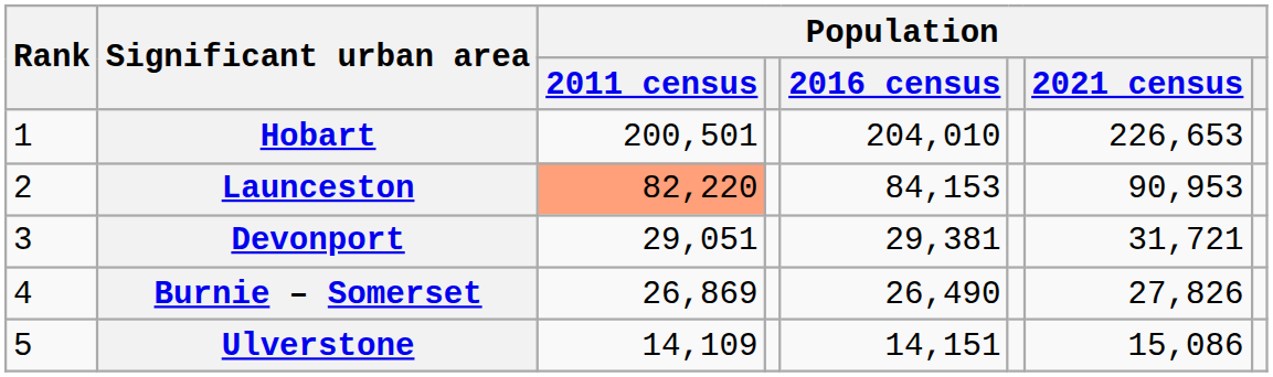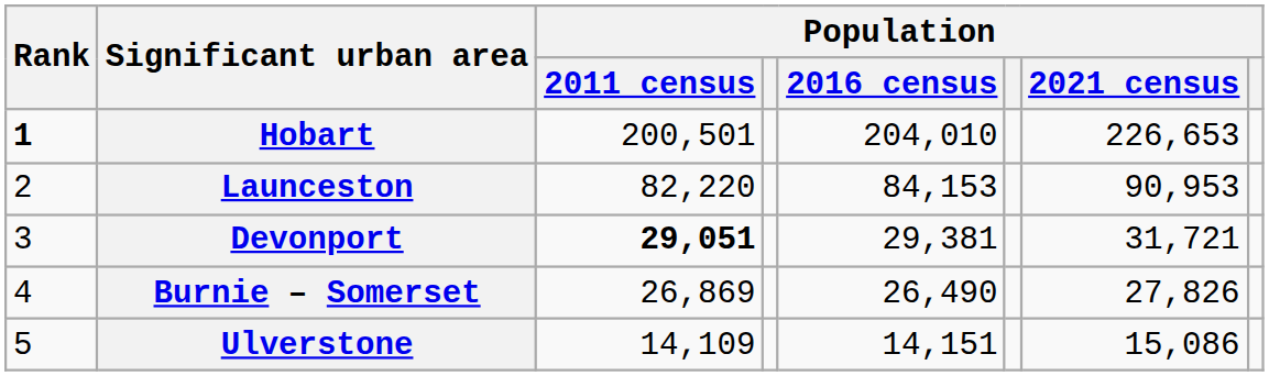Hobart | Rank: normal -> bold
Launceston | Population / 2011 census: lightsalmon background -> no background
Devonport | Population / 2011 census: normal -> bold
